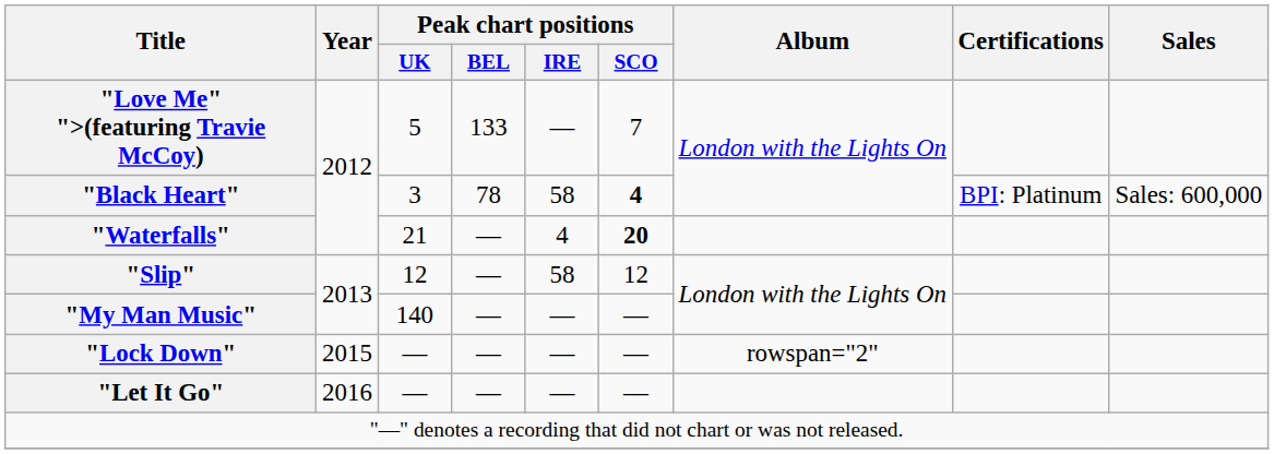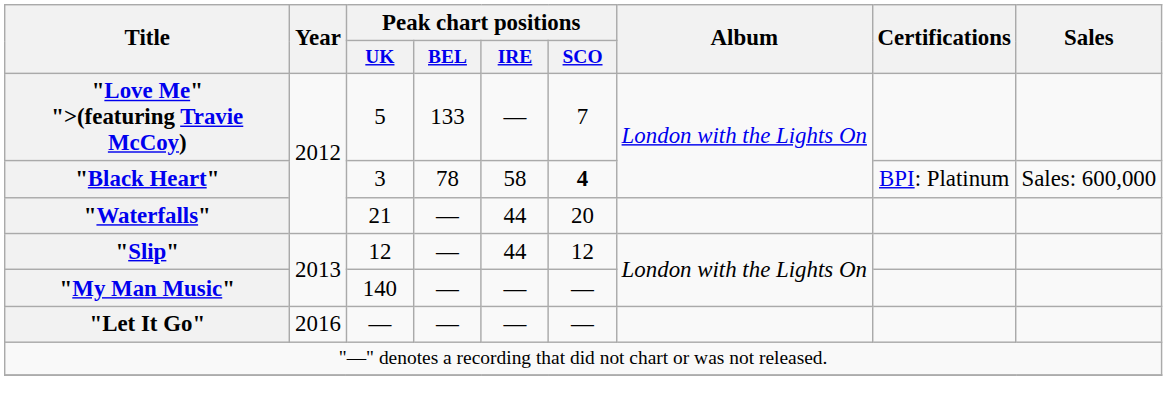"Waterfalls" | Peak chart positions / IRE: 4 -> 44
"Waterfalls" | Peak chart positions / SCO: bold -> normal
"Slip" | Peak chart positions / IRE: 58 -> 44
- row: "Lock Down" | 2015 | — | — | — | — | rowspan="2"
